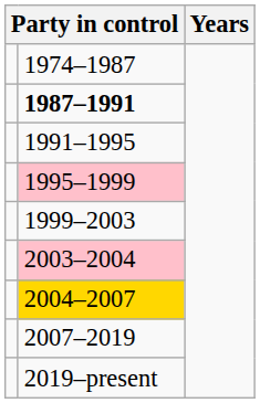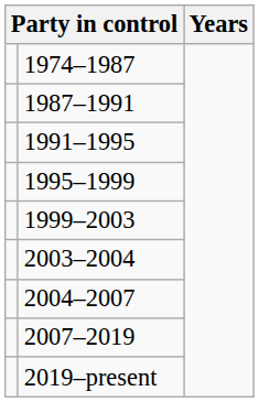1987–1991 | column 2: bold -> normal
1995–1999 | column 2: pink background -> no background
2003–2004 | column 2: pink background -> no background
2004–2007 | column 2: gold background -> no background
